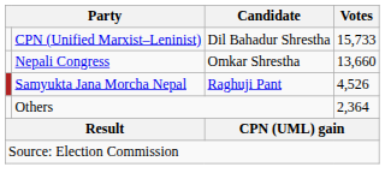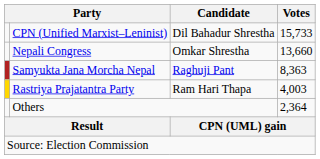Samyukta Jana Morcha Nepal | Votes: 4,526 -> 8,363
+ row: Rastriya Prajatantra Party | Ram Hari Thapa | 4,003
